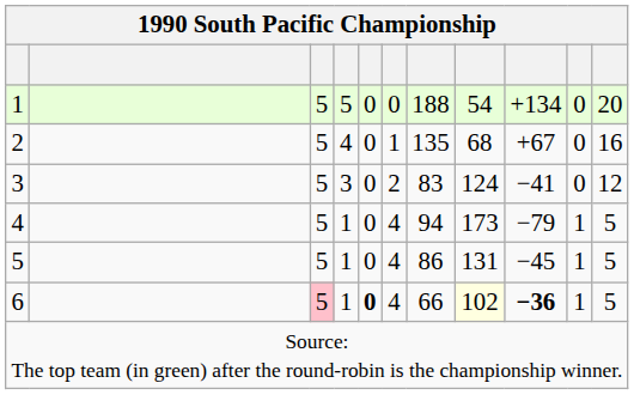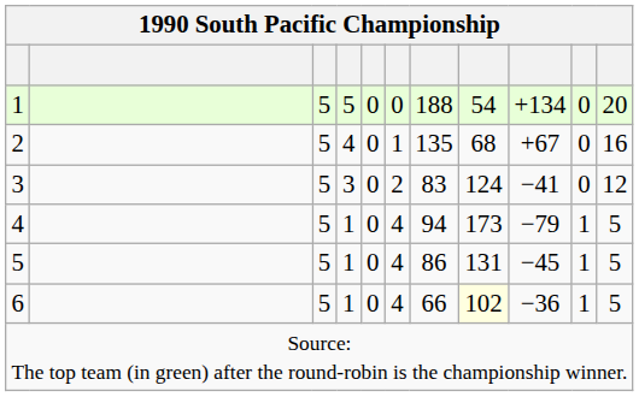6 | column 3: pink background -> no background
6 | column 5: bold -> normal
6 | column 9: bold -> normal
